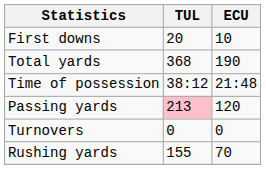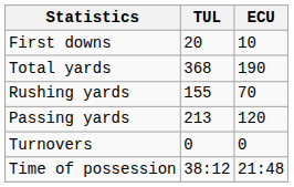rows swapped: Rushing yards <-> Time of possession
Passing yards | TUL: pink background -> no background
